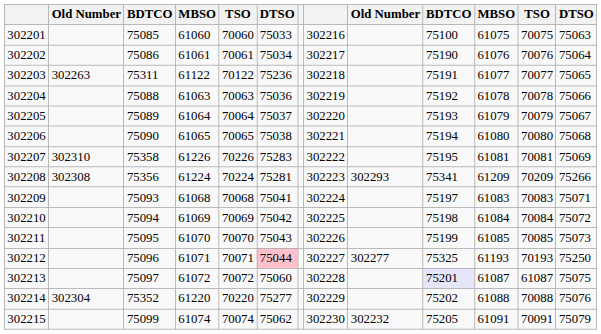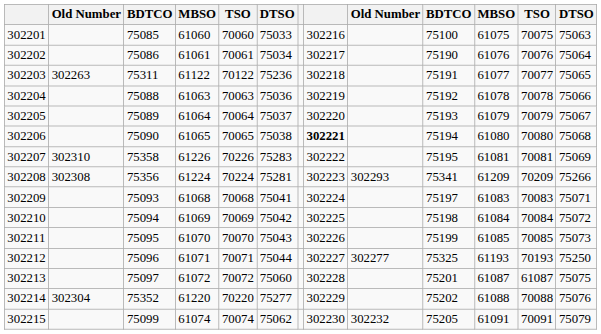302206 | column 8: normal -> bold
302212 | column 6: pink background -> no background
302213 | column 10: lavender background -> no background
